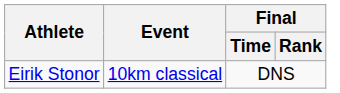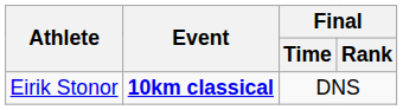Eirik Stonor | Event: normal -> bold
